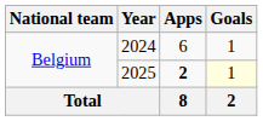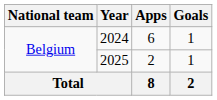2025 | Apps: bold -> normal
2025 | Goals: lightyellow background -> no background
